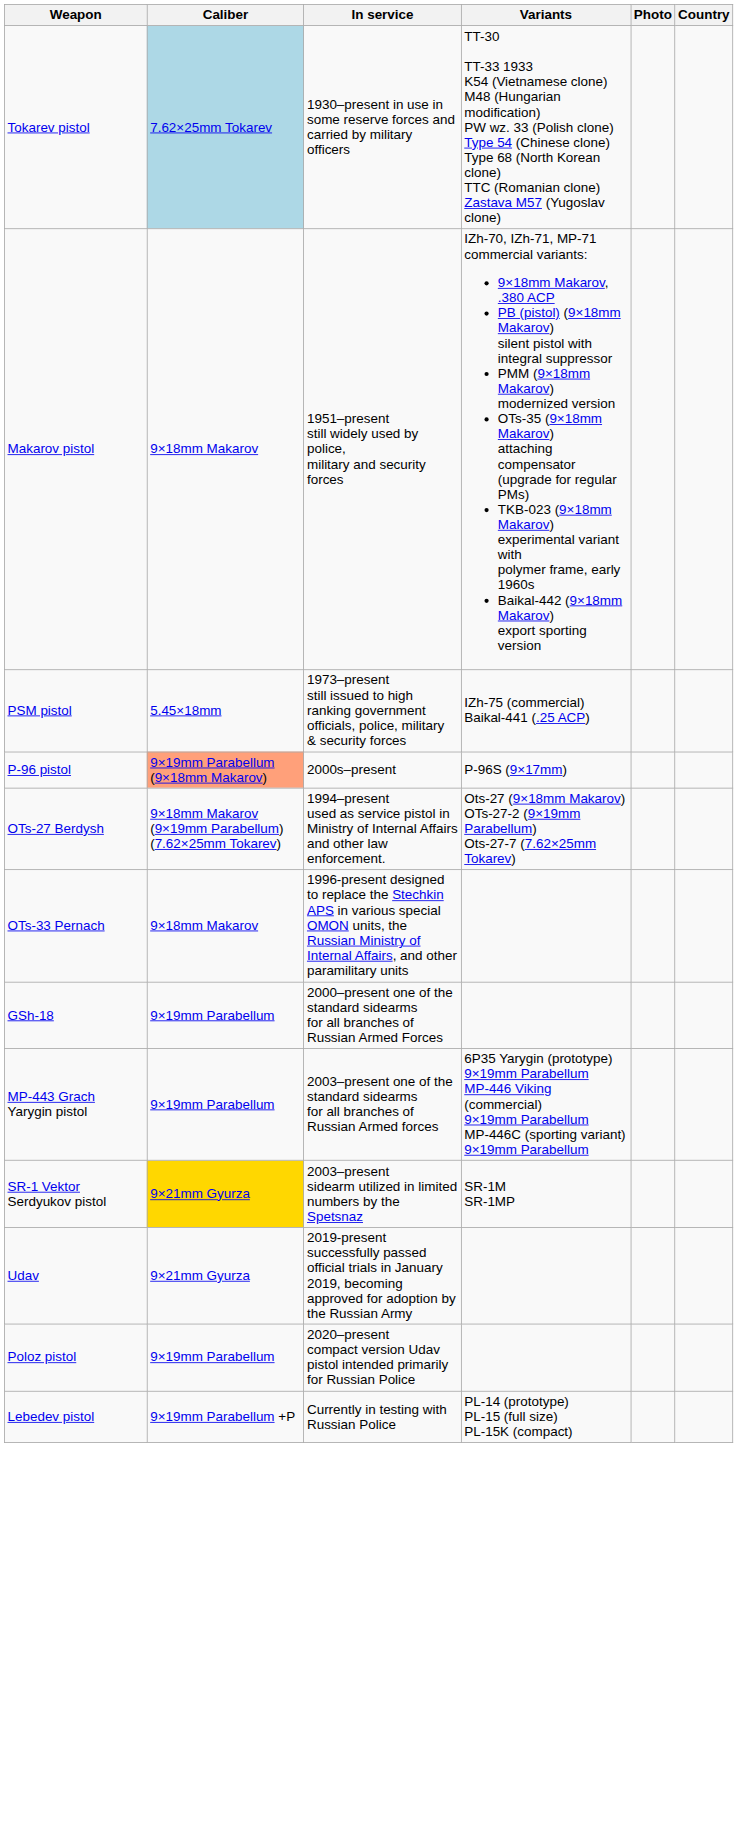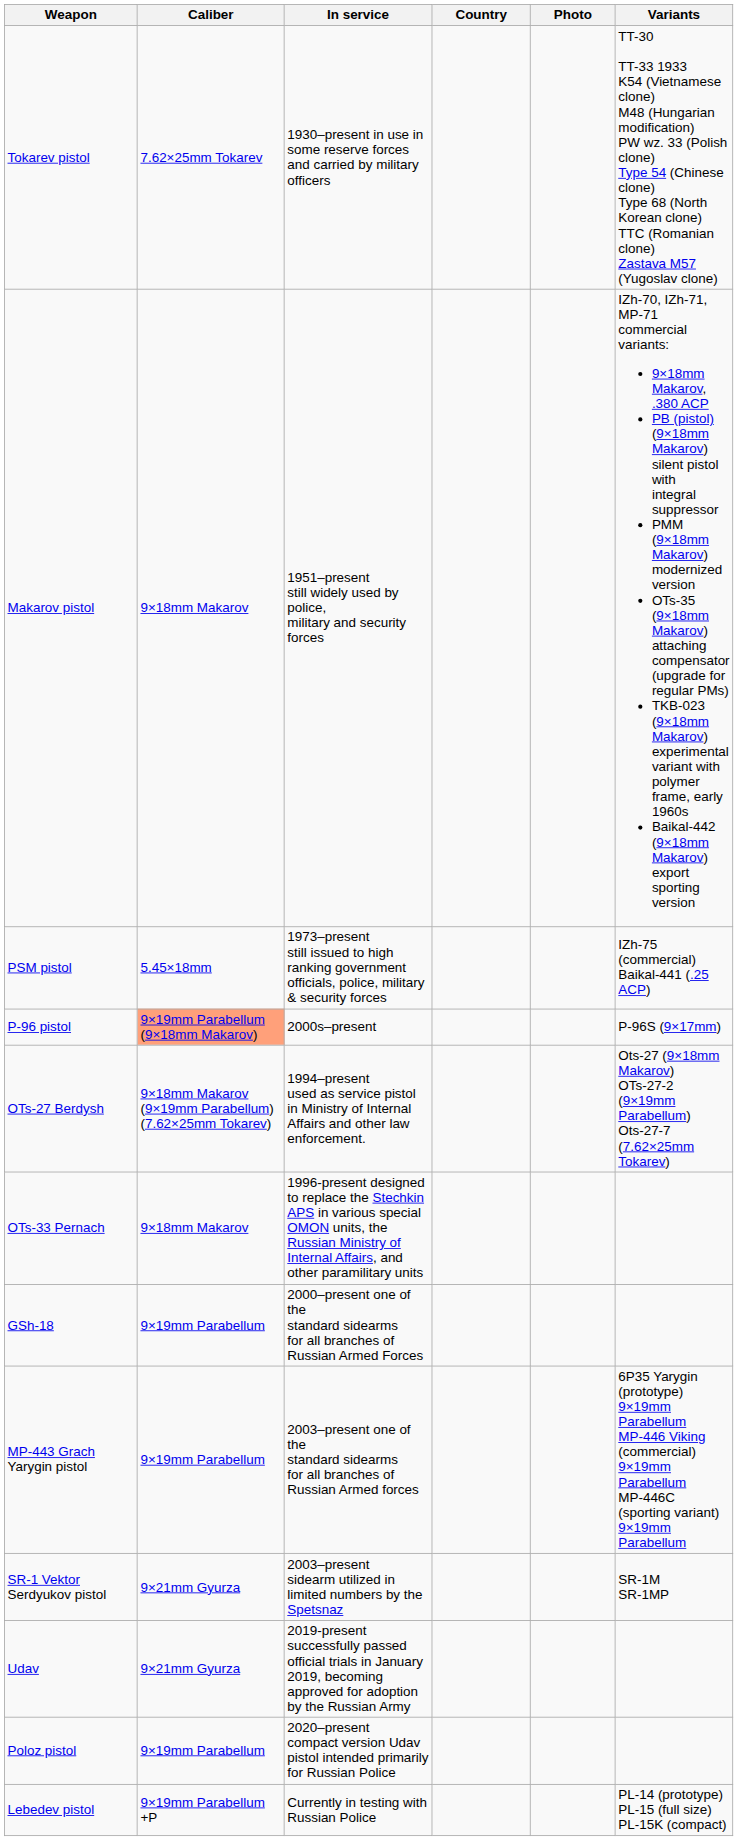columns swapped: Variants <-> Country
Tokarev pistol | Caliber: lightblue background -> no background
SR-1 Vektor Serdyukov pistol | Caliber: gold background -> no background
